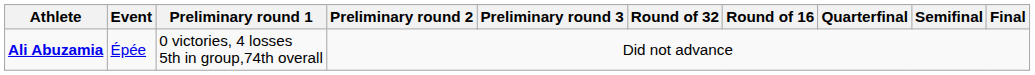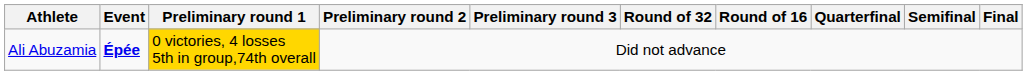row 2 | Athlete: bold -> normal
row 2 | Event: normal -> bold
row 2 | Preliminary round 1: no background -> gold background
